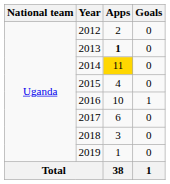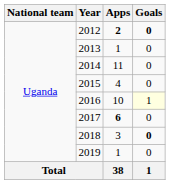2012 | Apps: normal -> bold
2012 | Goals: normal -> bold
2013 | Apps: bold -> normal
2014 | Apps: gold background -> no background
2016 | Goals: no background -> lightyellow background
2017 | Apps: normal -> bold
2018 | Goals: normal -> bold
